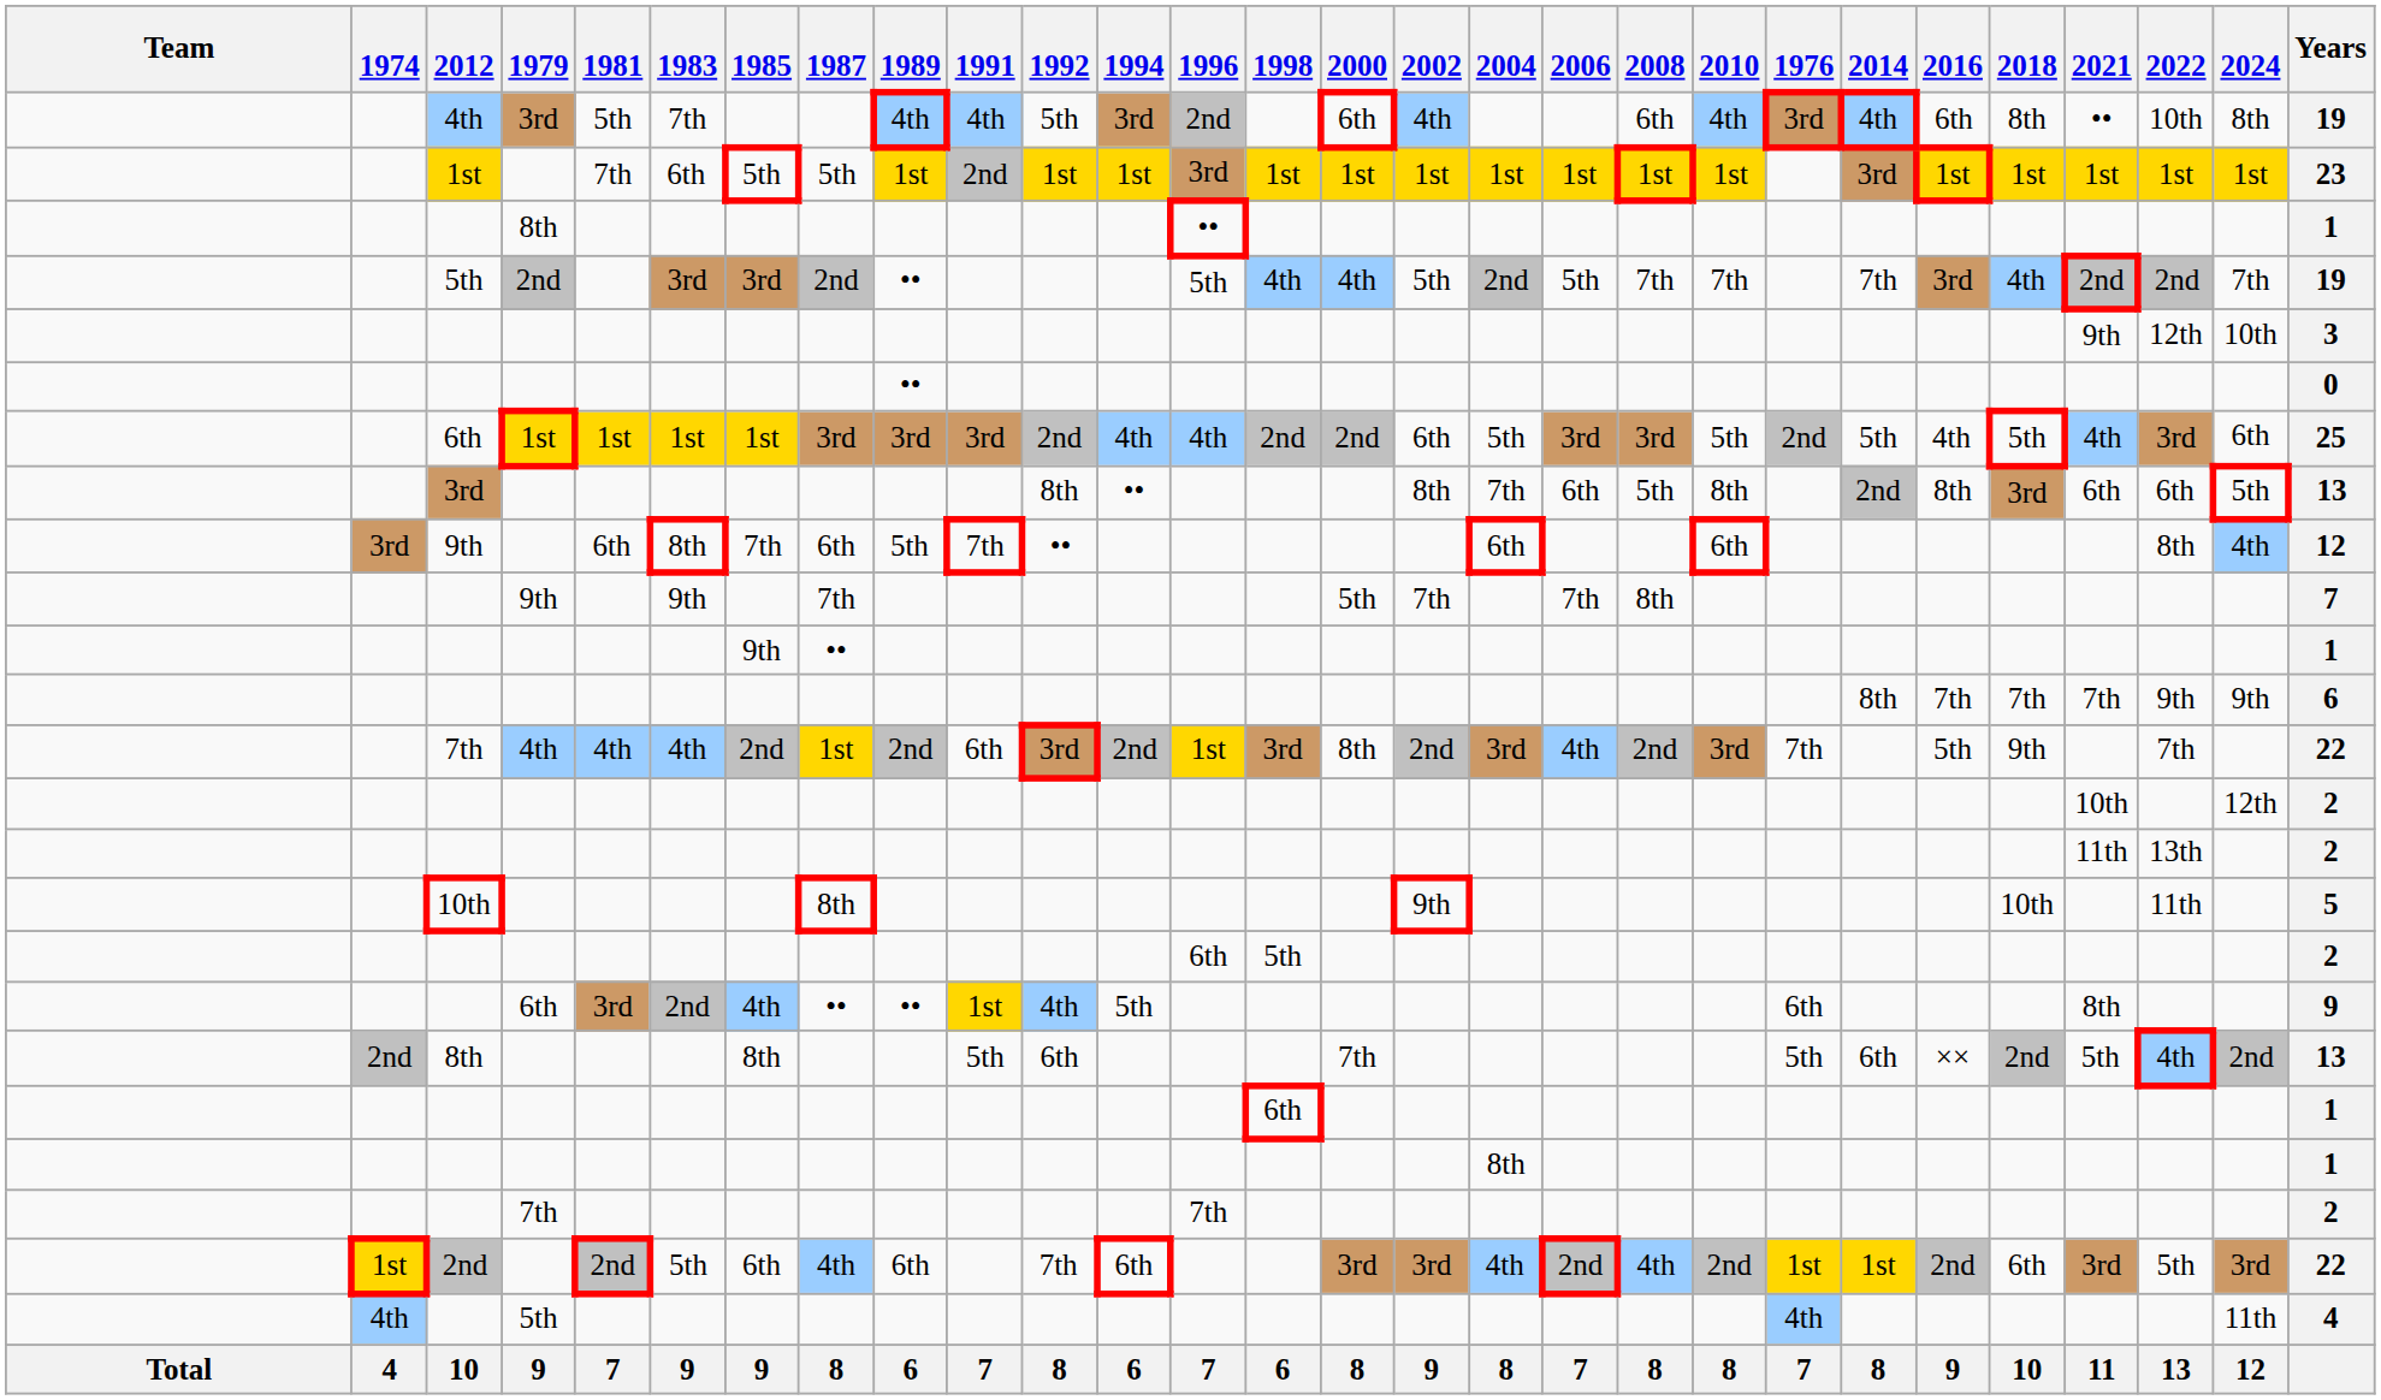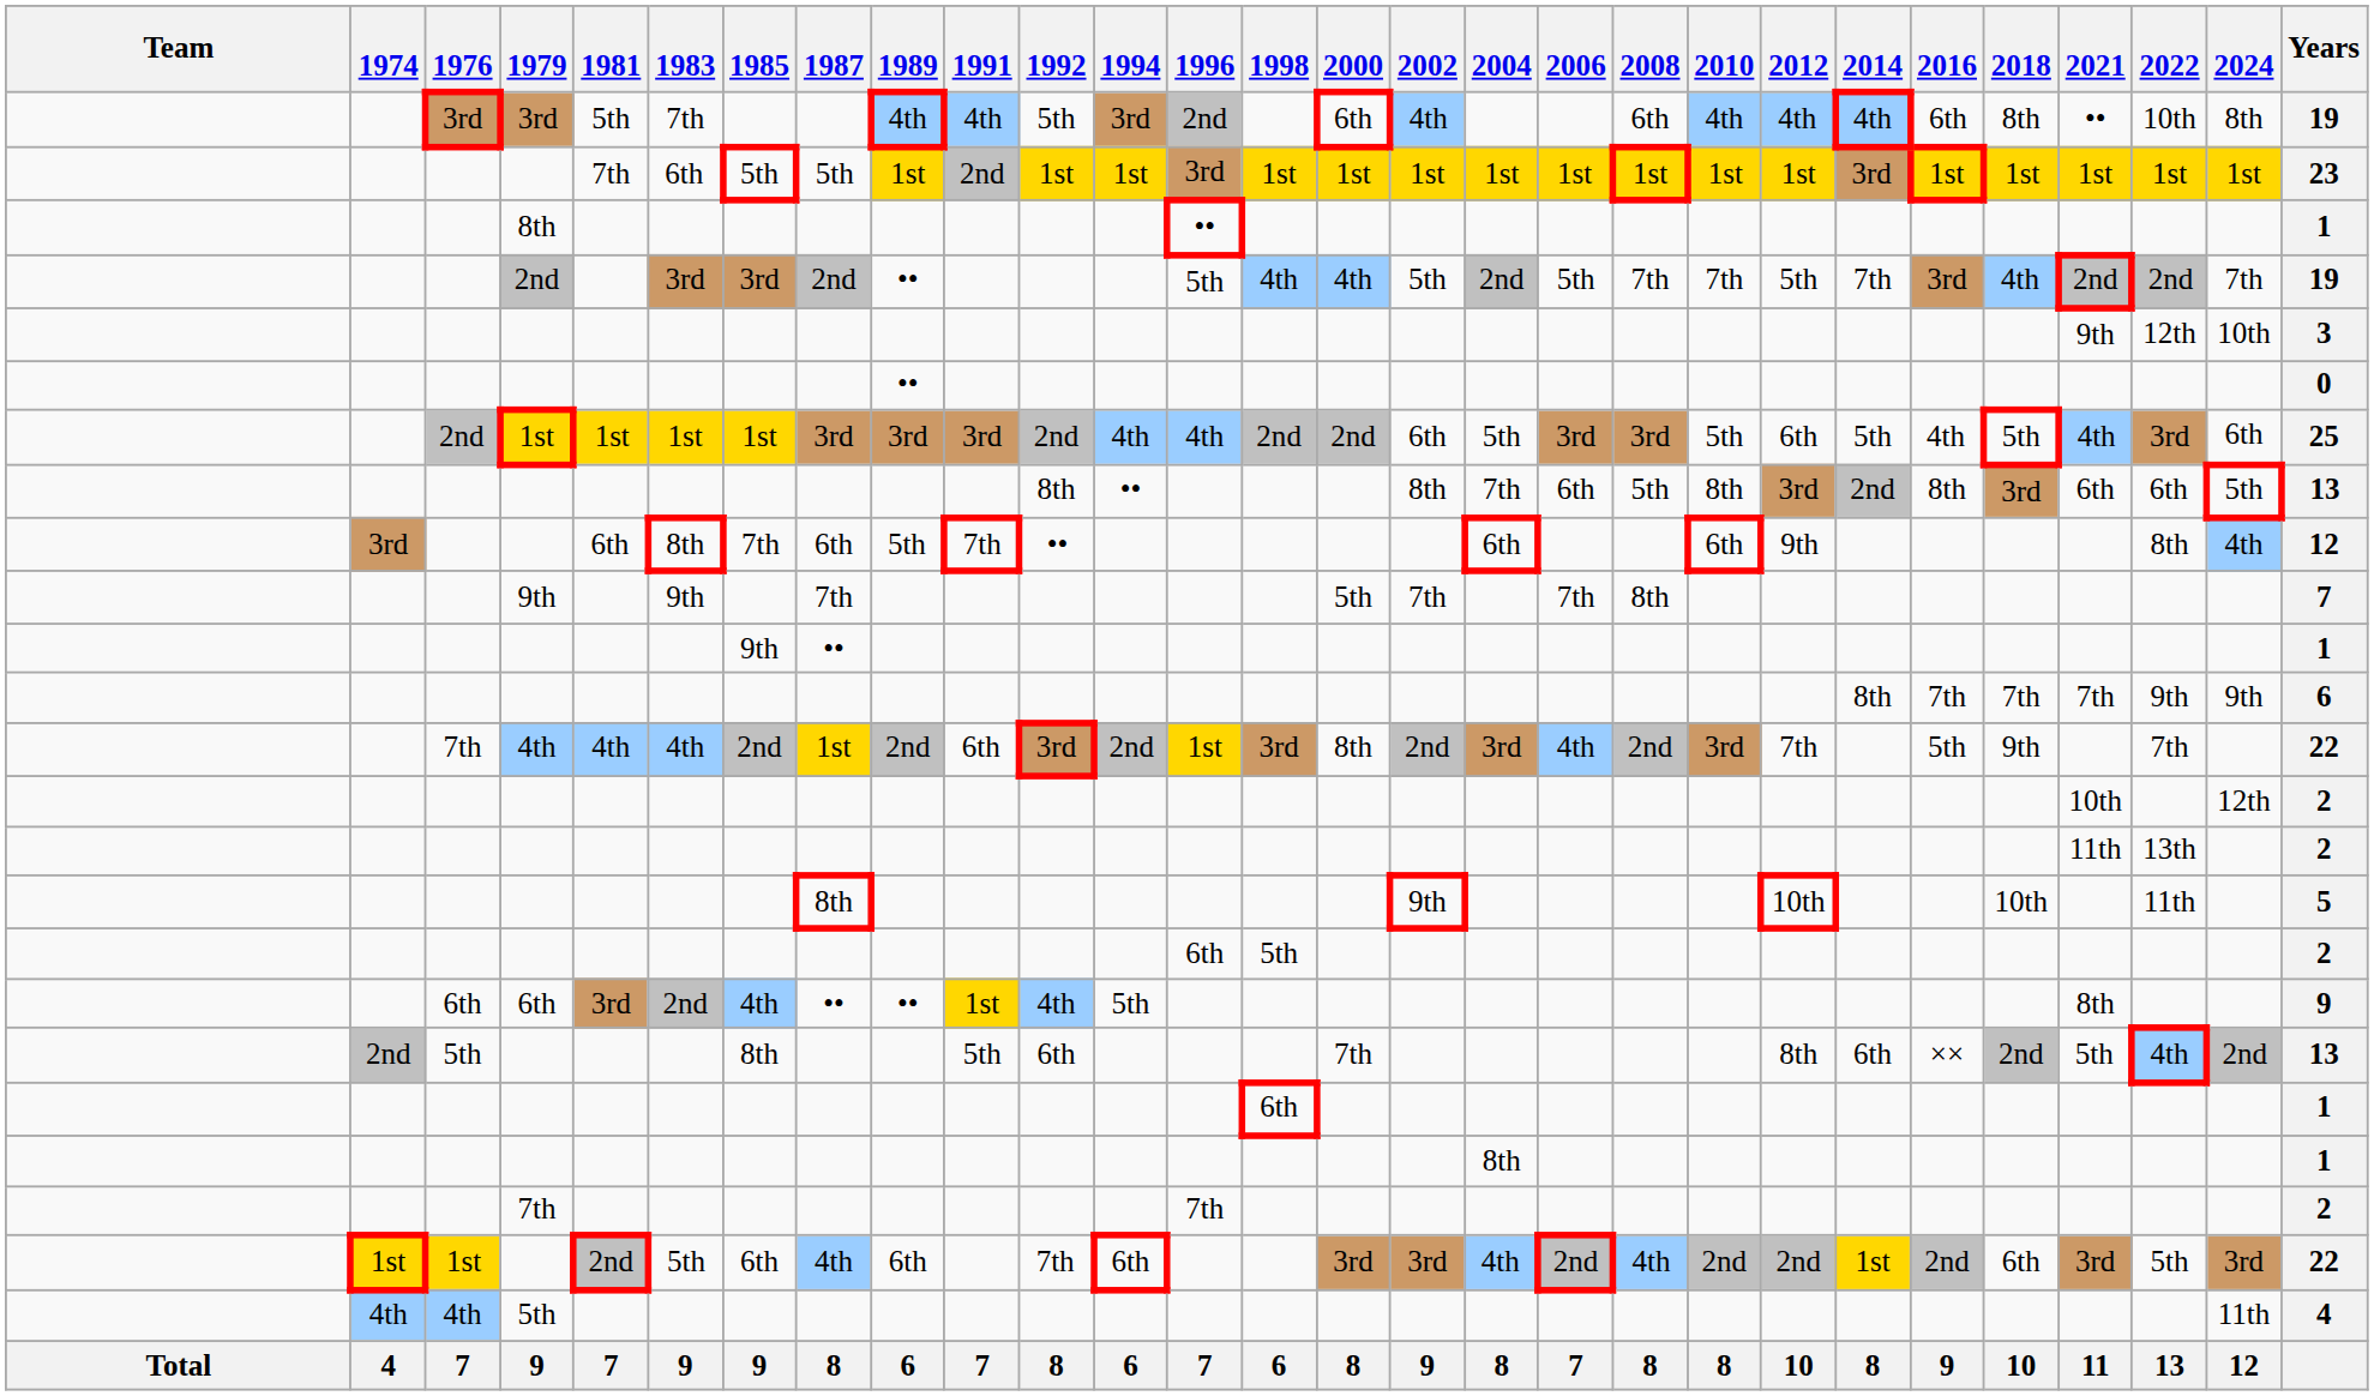columns swapped: 1976 <-> 2012
